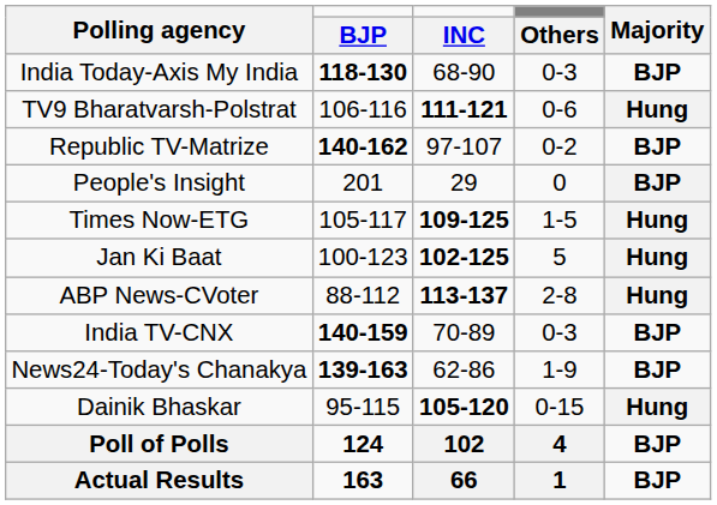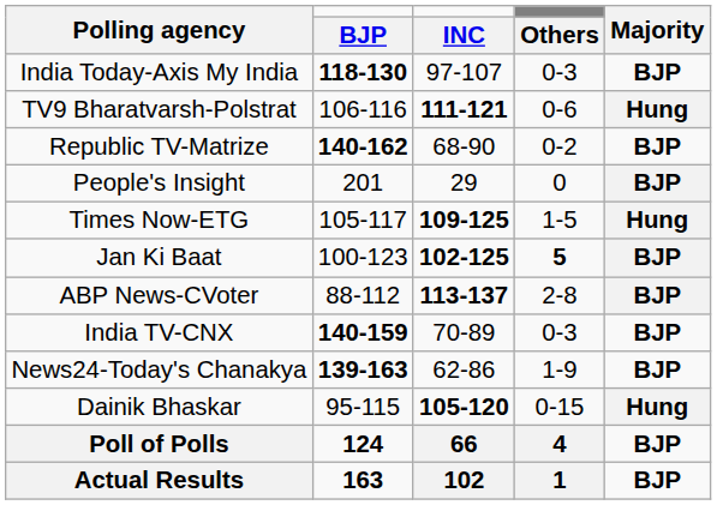India Today-Axis My India | INC: 68-90 -> 97-107
Republic TV-Matrize | INC: 97-107 -> 68-90
Jan Ki Baat | Others: normal -> bold
Jan Ki Baat | Majority: Hung -> BJP
ABP News-CVoter | Majority: Hung -> BJP
Poll of Polls | INC: 102 -> 66
Actual Results | INC: 66 -> 102
